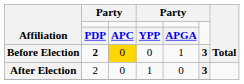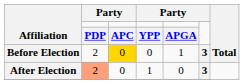Before Election | column 2: bold -> normal
After Election | column 2: no background -> lightsalmon background
